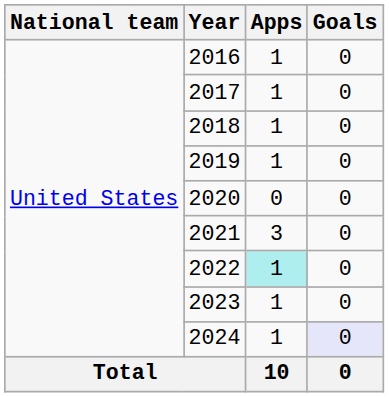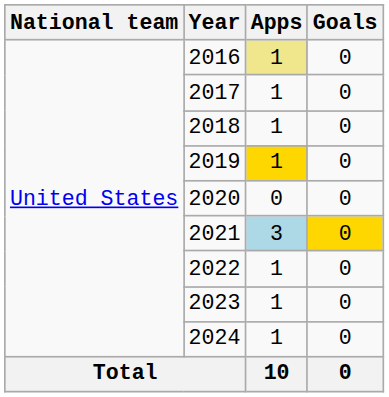2016 | Apps: no background -> khaki background
2019 | Apps: no background -> gold background
2021 | Apps: no background -> lightblue background
2021 | Goals: no background -> gold background
2022 | Apps: paleturquoise background -> no background
2024 | Goals: lavender background -> no background
